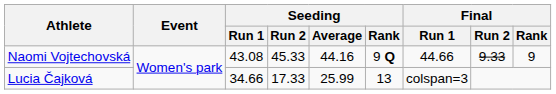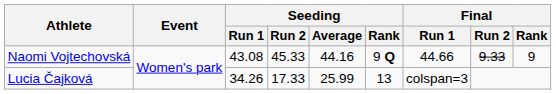Lucia Čajková | Seeding / Run 1: 34.66 -> 34.26
